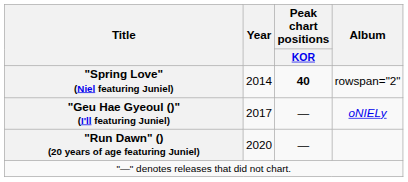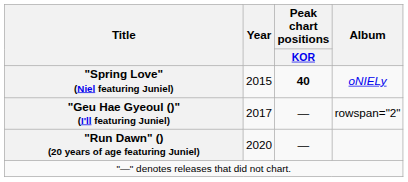"Spring Love" (Niel featuring Juniel) | Year: 2014 -> 2015
"Spring Love" (Niel featuring Juniel) | Album: rowspan="2" -> oNIELy
"Geu Hae Gyeoul ()" (I'll featuring Juniel) | Album: oNIELy -> rowspan="2"
